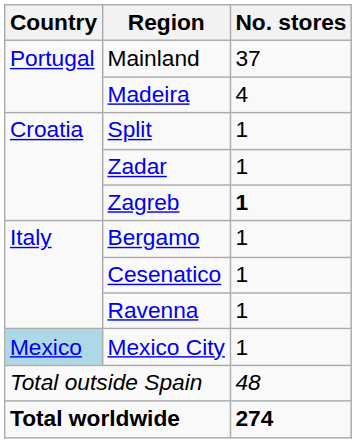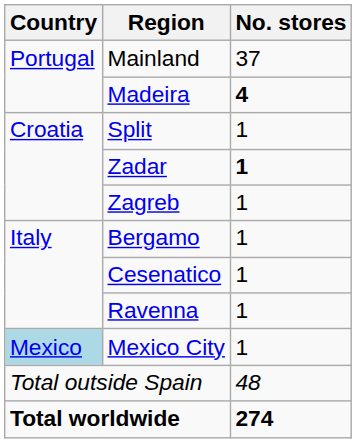Madeira | No. stores: normal -> bold
Zadar | No. stores: normal -> bold
Zagreb | No. stores: bold -> normal
